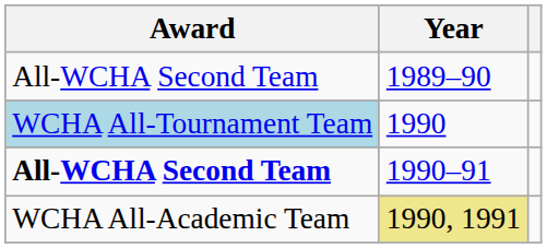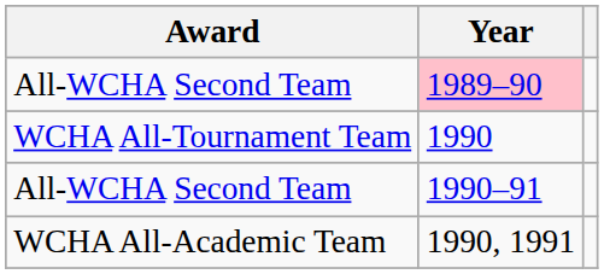row 2 | Year: no background -> pink background
row 3 | Award: lightblue background -> no background
row 4 | Award: bold -> normal
row 5 | Year: khaki background -> no background
